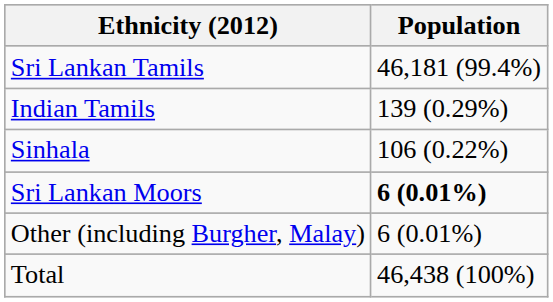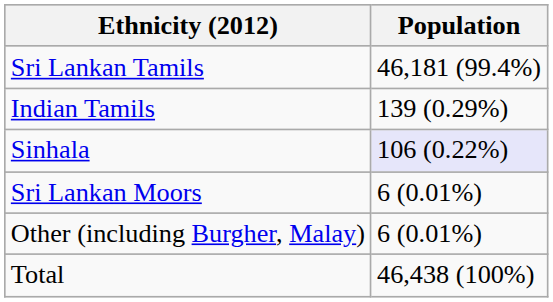Sinhala | Population: no background -> lavender background
Sri Lankan Moors | Population: bold -> normal
